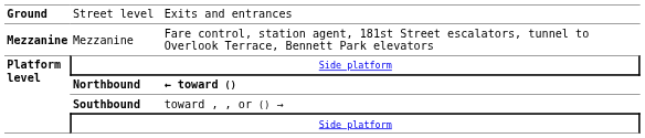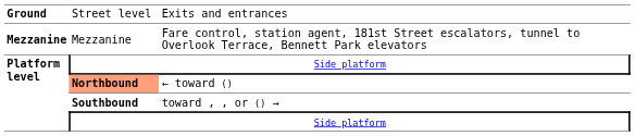Northbound | column 2: no background -> lightsalmon background
Northbound | column 3: bold -> normal
